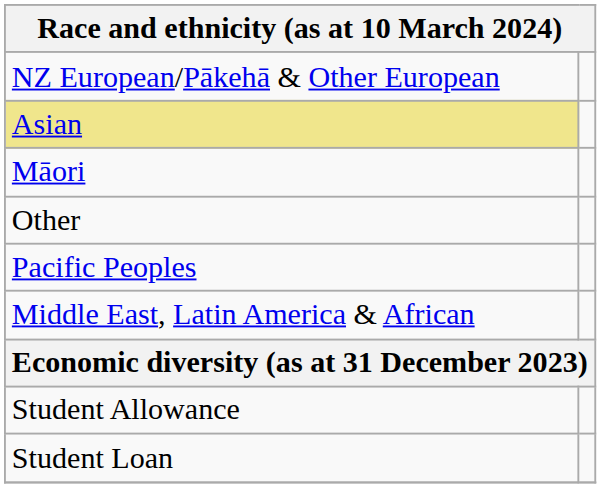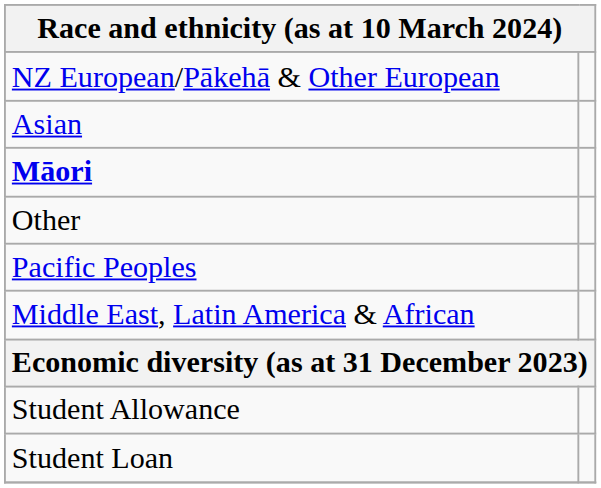Asian | column 1: khaki background -> no background
Māori | column 1: normal -> bold
